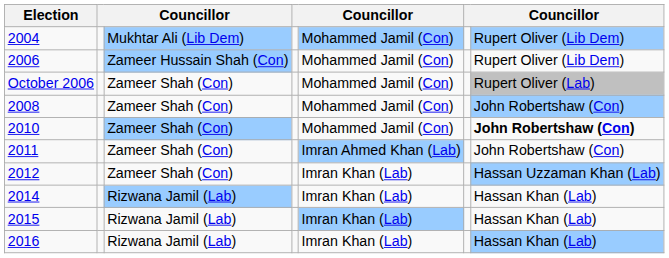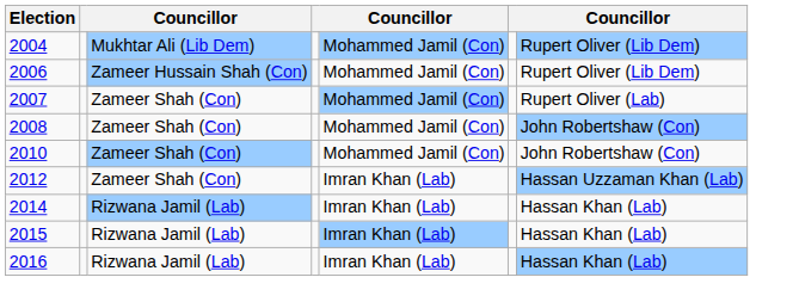- row: October 2006 | Zameer Shah (Con) | Mohammed Jamil (Con) | Rupert Oliver (Lab)
+ row: 2007 | Zameer Shah (Con) | Mohammed Jamil (Con) | Rupert Oliver (Lab)
2010 | column 7: bold -> normal
- row: 2011 | Zameer Shah (Con) | Imran Ahmed Khan (Lab) | John Robertshaw (Con)
